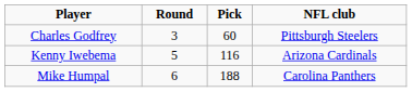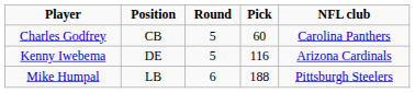+ column: Position | CB | DE | LB
Charles Godfrey | Round: 3 -> 5
Charles Godfrey | NFL club: Pittsburgh Steelers -> Carolina Panthers
Mike Humpal | NFL club: Carolina Panthers -> Pittsburgh Steelers
